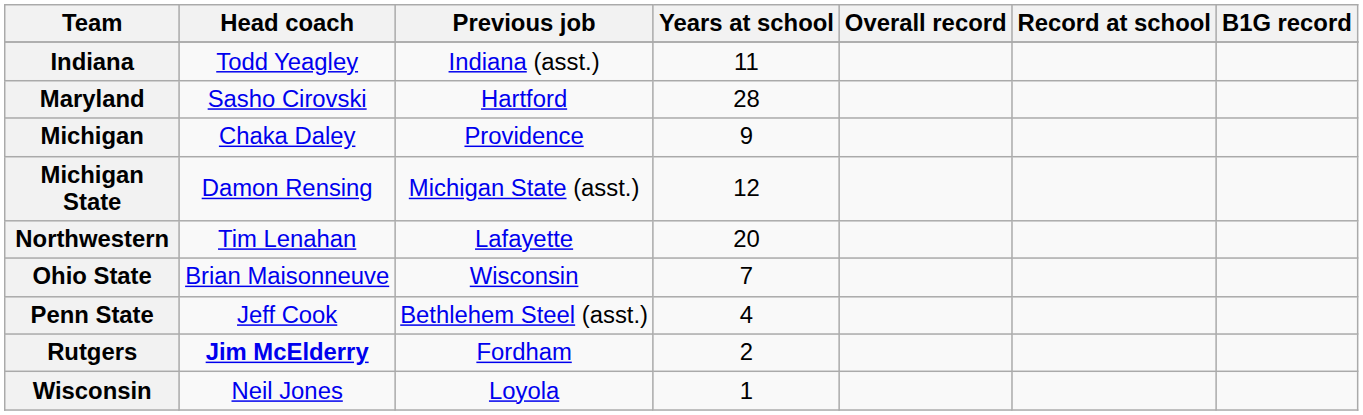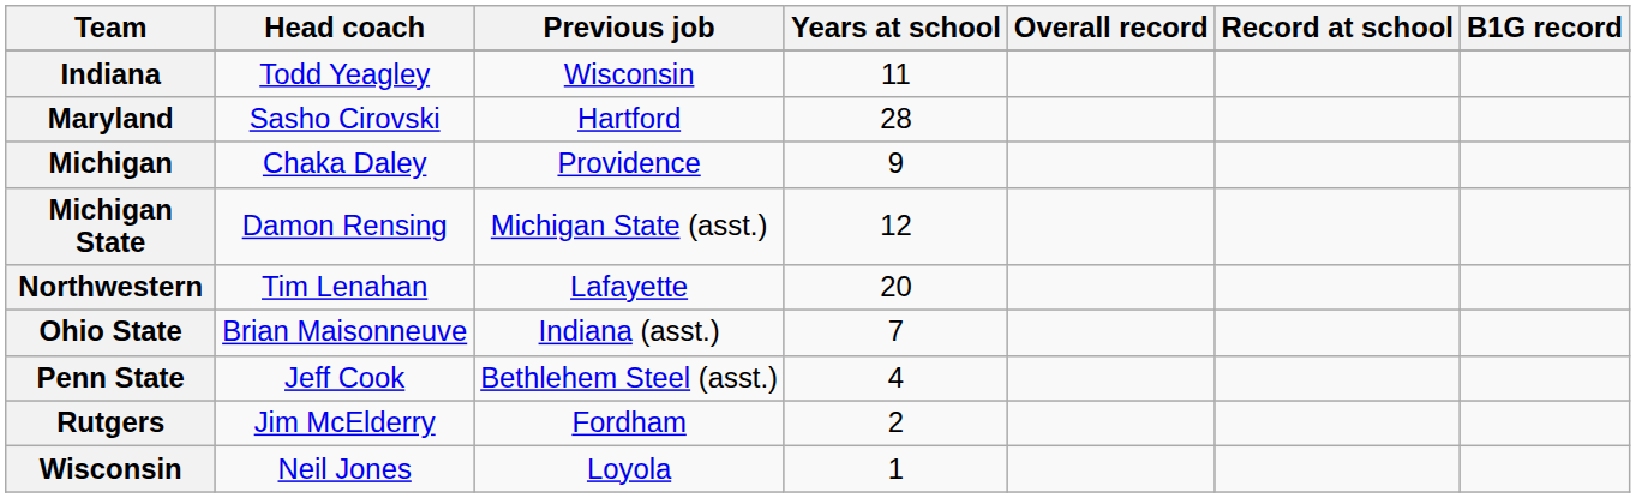Indiana | Previous job: Indiana (asst.) -> Wisconsin
Ohio State | Previous job: Wisconsin -> Indiana (asst.)
Rutgers | Head coach: bold -> normal
